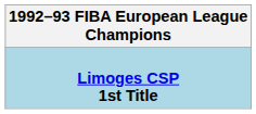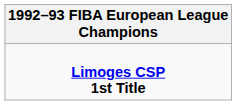row 2 | column 1: lightblue background -> no background
